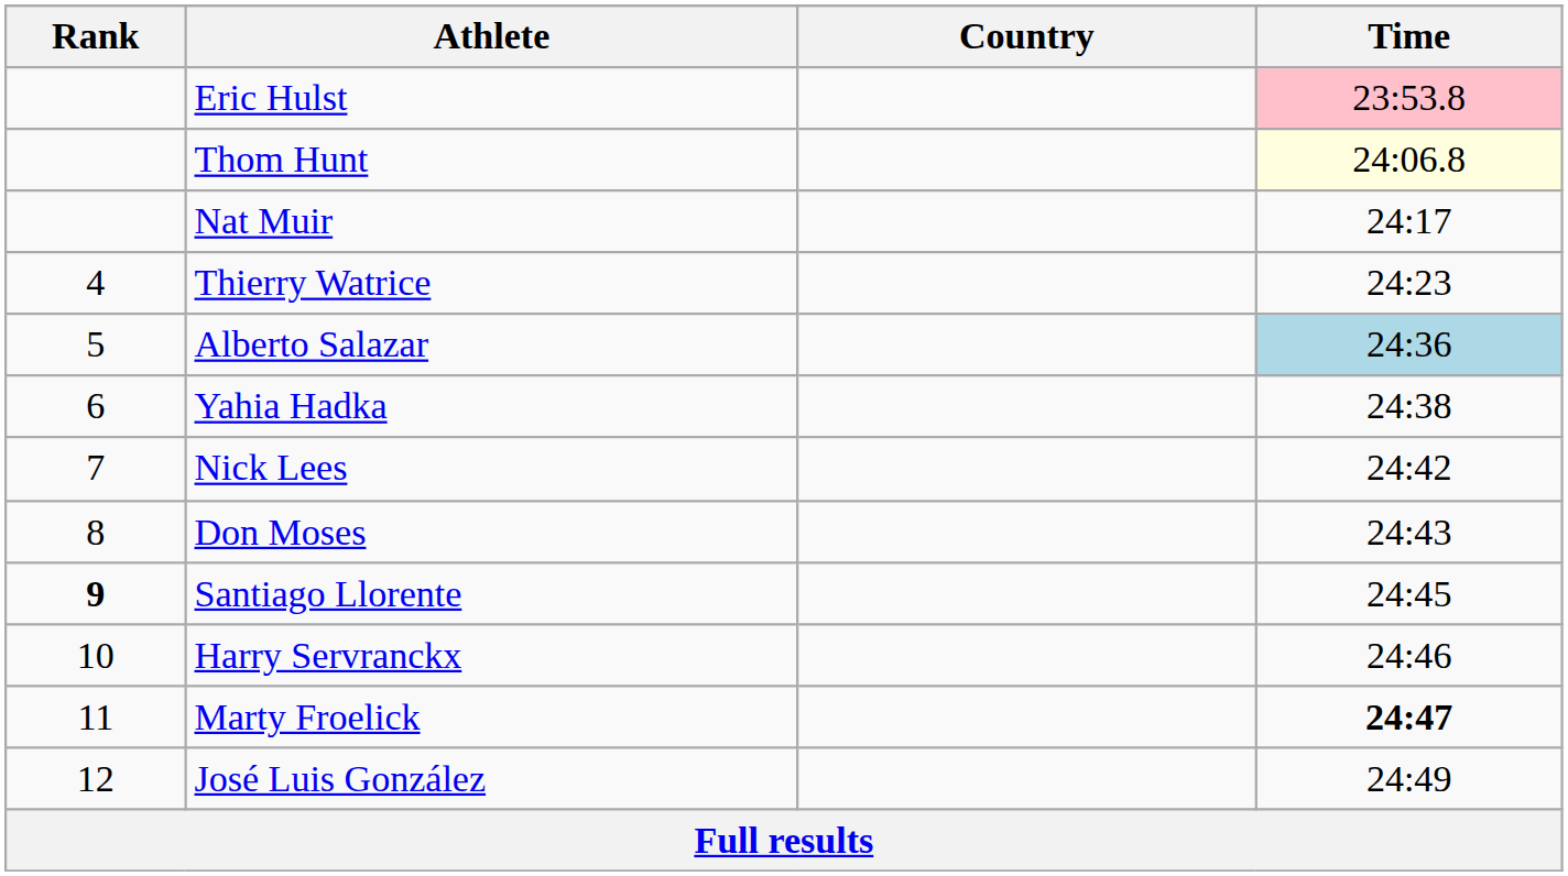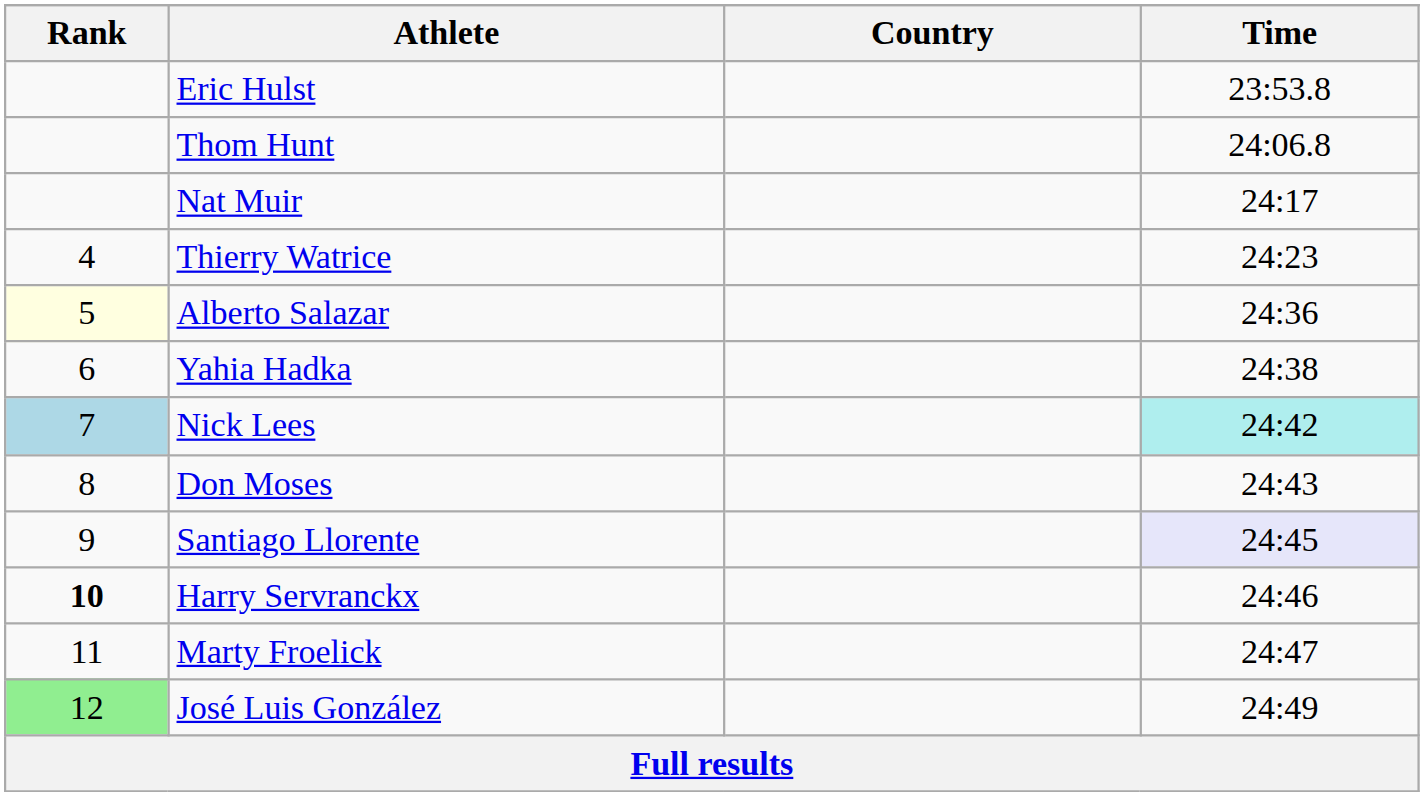Eric Hulst | Time: pink background -> no background
Thom Hunt | Time: lightyellow background -> no background
Alberto Salazar | Rank: no background -> lightyellow background
Alberto Salazar | Time: lightblue background -> no background
Nick Lees | Rank: no background -> lightblue background
Nick Lees | Time: no background -> paleturquoise background
Santiago Llorente | Rank: bold -> normal
Santiago Llorente | Time: no background -> lavender background
Harry Servranckx | Rank: normal -> bold
Marty Froelick | Time: bold -> normal
José Luis González | Rank: no background -> lightgreen background
